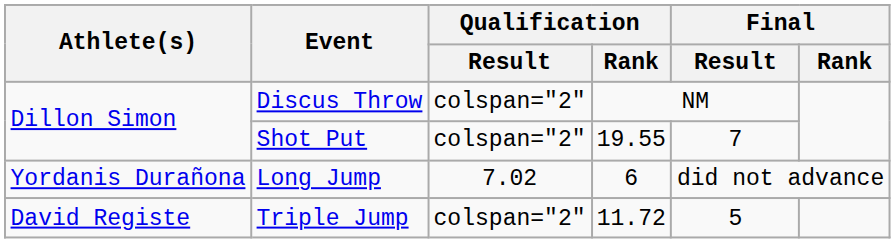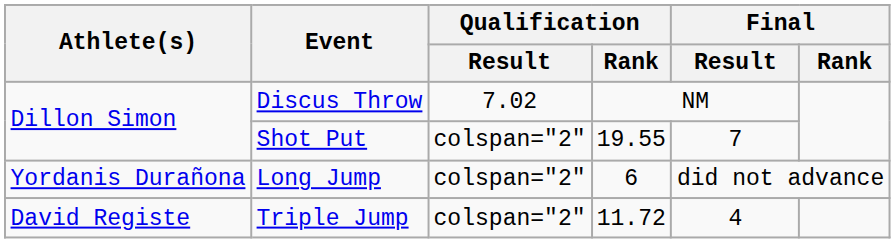Discus Throw | Qualification / Result: colspan="2" -> 7.02
Long Jump | Qualification / Result: 7.02 -> colspan="2"
Triple Jump | Final / Result: 5 -> 4
